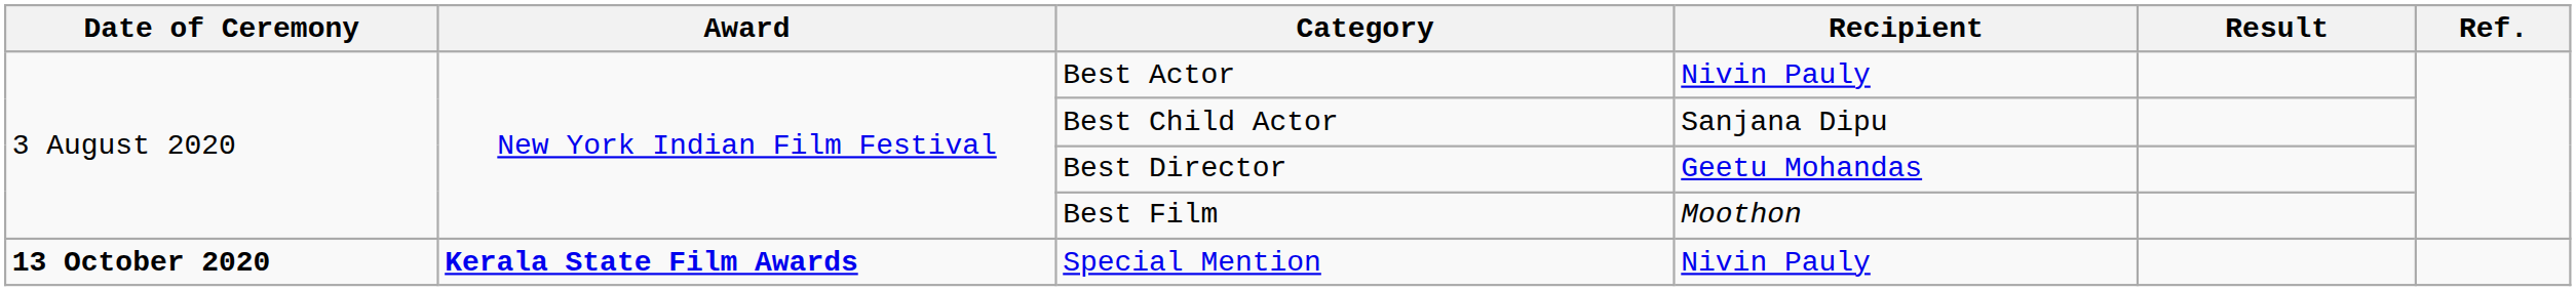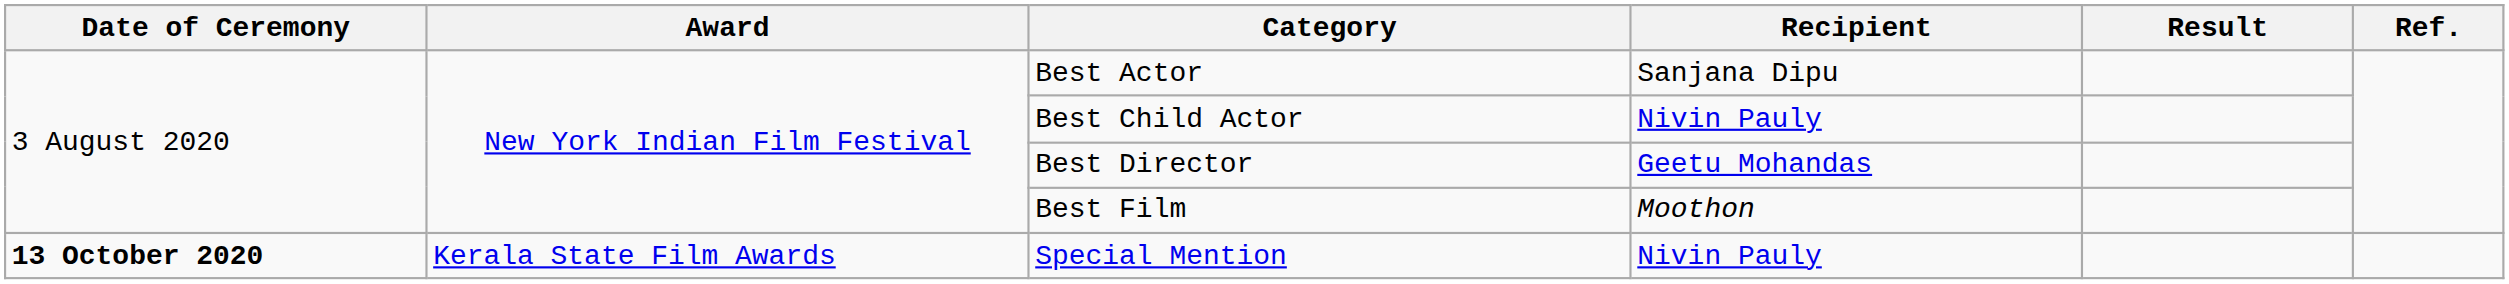Best Actor | Recipient: Nivin Pauly -> Sanjana Dipu
Best Child Actor | Recipient: Sanjana Dipu -> Nivin Pauly
Special Mention | Award: bold -> normal
